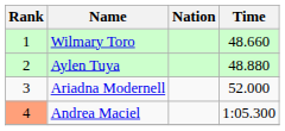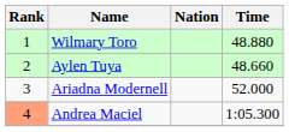Wilmary Toro | Time: 48.660 -> 48.880
Aylen Tuya | Time: 48.880 -> 48.660
